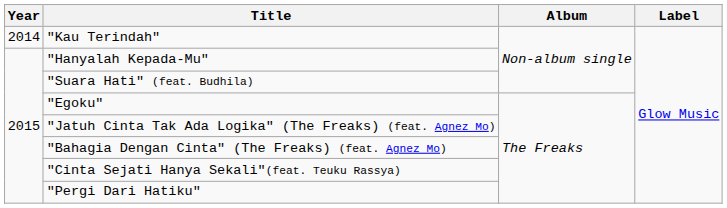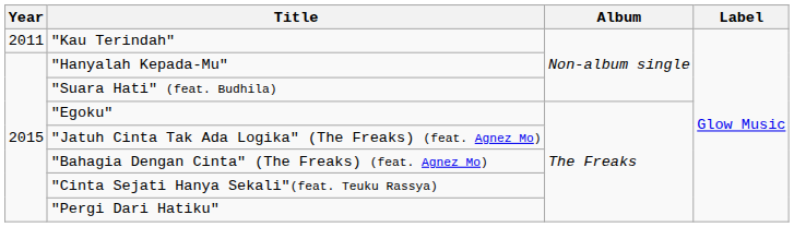"Kau Terindah" | Year: 2014 -> 2011
